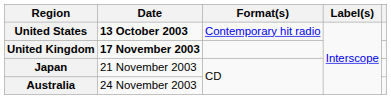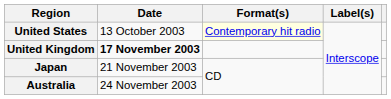United States | Date: bold -> normal
United States | Format(s): no background -> lightyellow background
